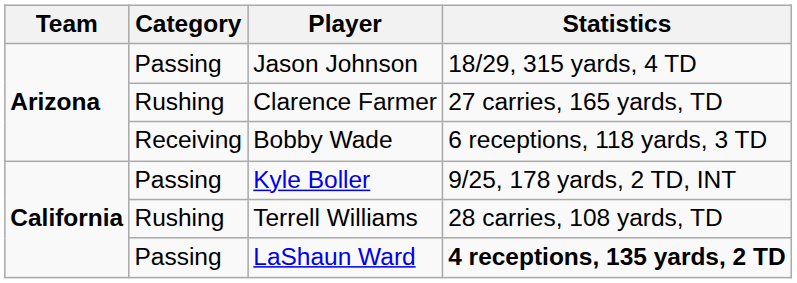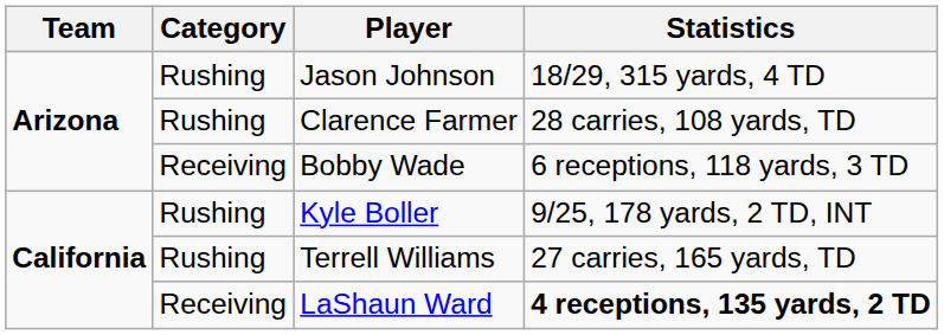Jason Johnson | Category: Passing -> Rushing
Clarence Farmer | Statistics: 27 carries, 165 yards, TD -> 28 carries, 108 yards, TD
Kyle Boller | Category: Passing -> Rushing
Terrell Williams | Statistics: 28 carries, 108 yards, TD -> 27 carries, 165 yards, TD
LaShaun Ward | Category: Passing -> Receiving
